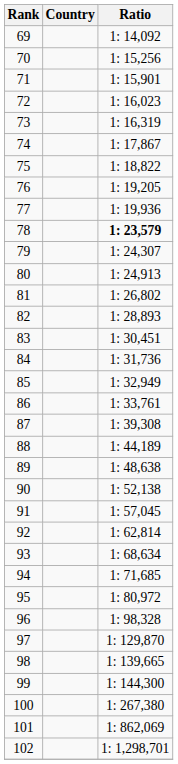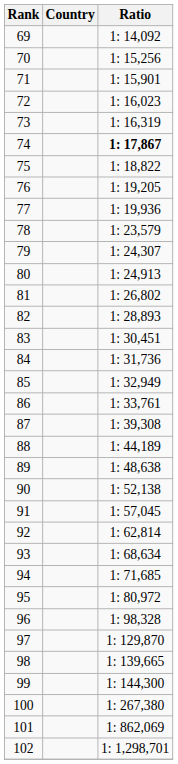74 | Ratio: normal -> bold
78 | Ratio: bold -> normal
